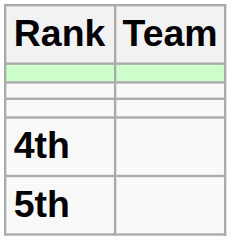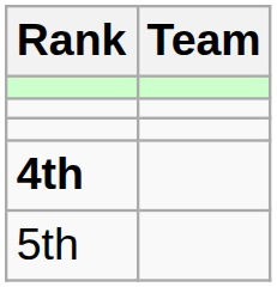row 6 | Rank: bold -> normal
